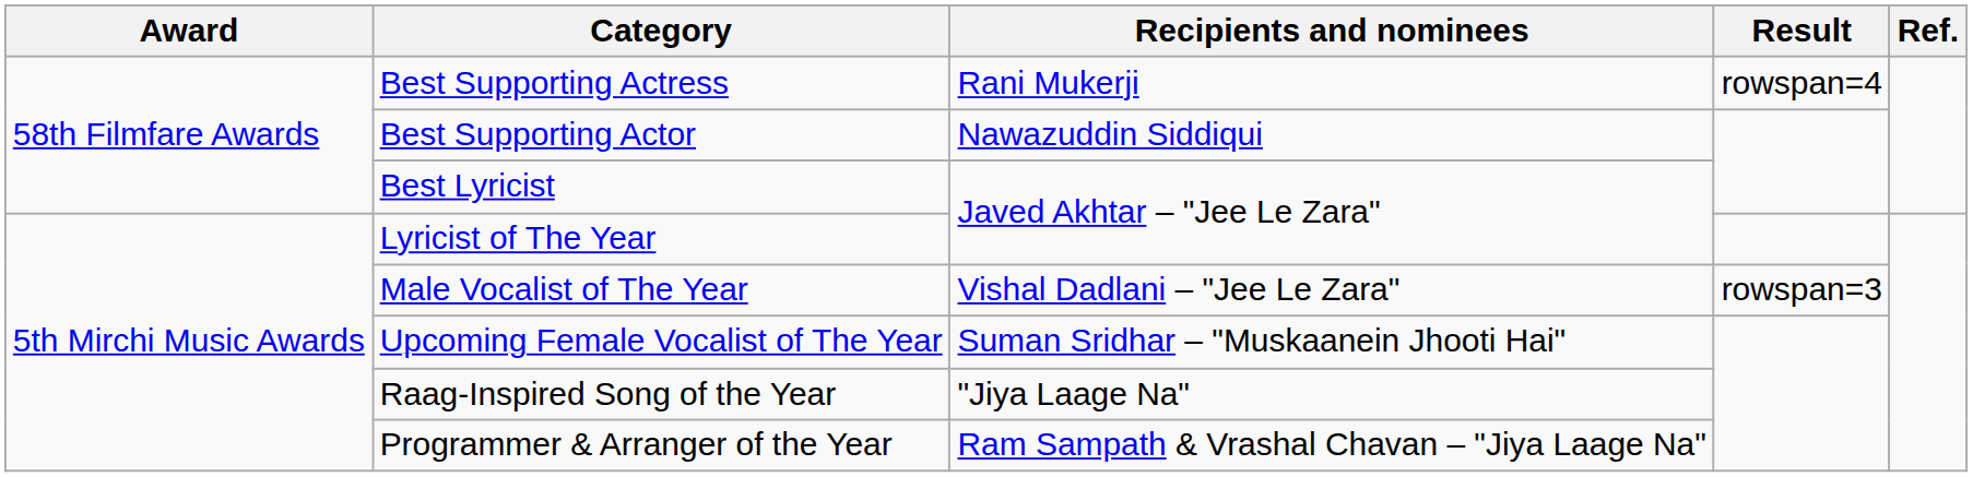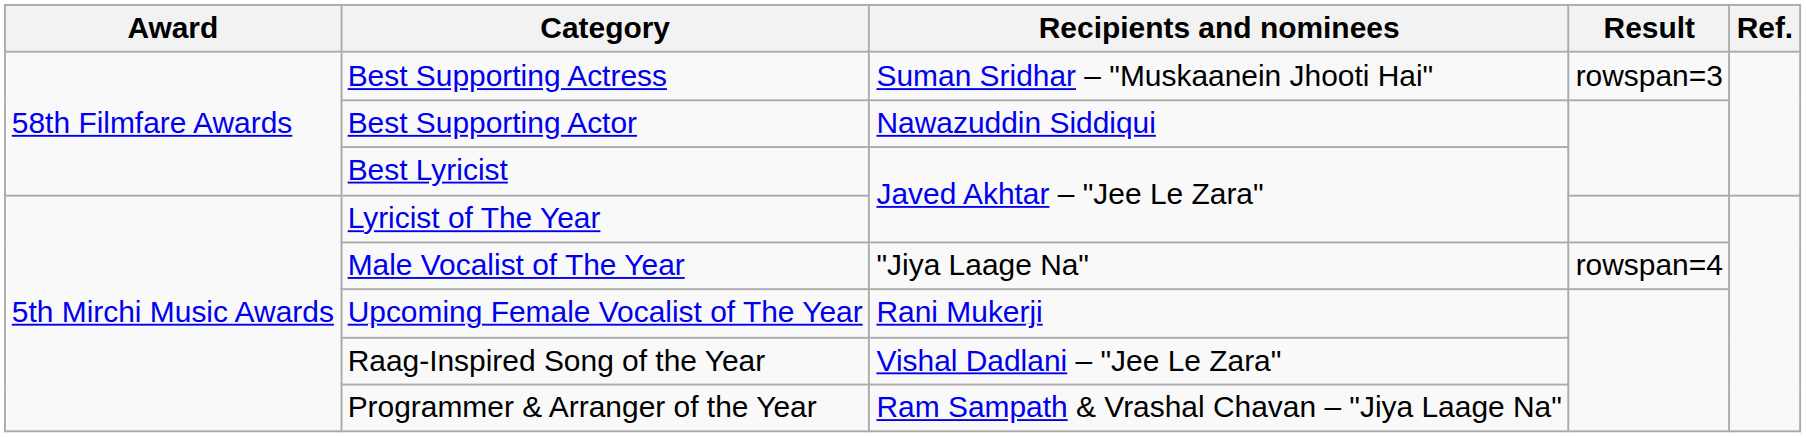Best Supporting Actress | Recipients and nominees: Rani Mukerji -> Suman Sridhar – "Muskaanein Jhooti Hai"
Best Supporting Actress | Result: rowspan=4 -> rowspan=3
Male Vocalist of The Year | Recipients and nominees: Vishal Dadlani – "Jee Le Zara" -> "Jiya Laage Na"
Male Vocalist of The Year | Result: rowspan=3 -> rowspan=4
Upcoming Female Vocalist of The Year | Recipients and nominees: Suman Sridhar – "Muskaanein Jhooti Hai" -> Rani Mukerji
Raag-Inspired Song of the Year | Recipients and nominees: "Jiya Laage Na" -> Vishal Dadlani – "Jee Le Zara"
